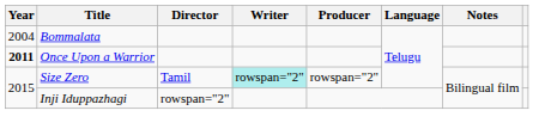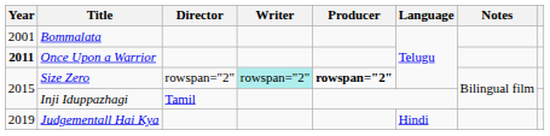Bommalata | Year: 2004 -> 2001
Size Zero | Director: Tamil -> rowspan="2"
Size Zero | Producer: normal -> bold
Inji Iduppazhagi | Director: rowspan="2" -> Tamil
+ row: 2019 | Judgementall Hai Kya | Hindi
